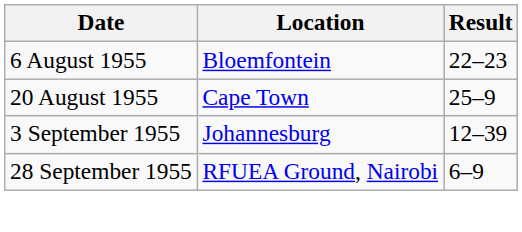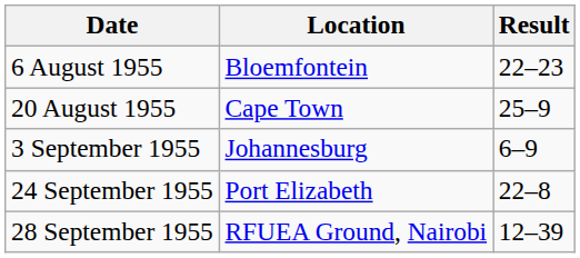3 September 1955 | Result: 12–39 -> 6–9
+ row: 24 September 1955 | Port Elizabeth | 22–8
28 September 1955 | Result: 6–9 -> 12–39
